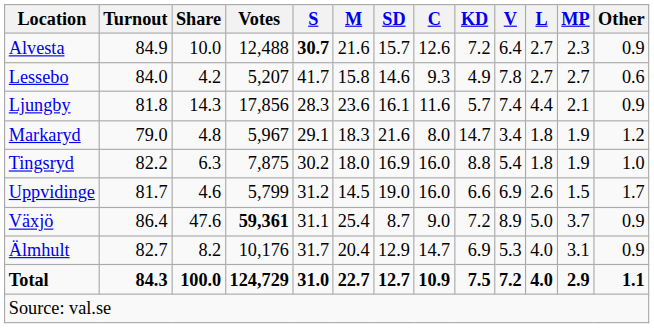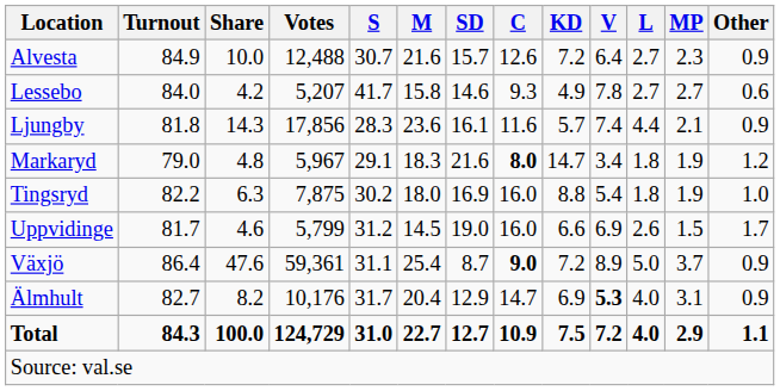Alvesta | S: bold -> normal
Markaryd | C: normal -> bold
Växjö | Votes: bold -> normal
Växjö | C: normal -> bold
Älmhult | V: normal -> bold
